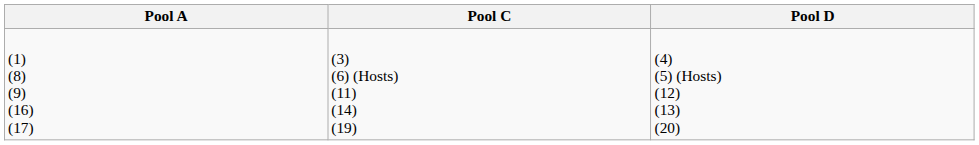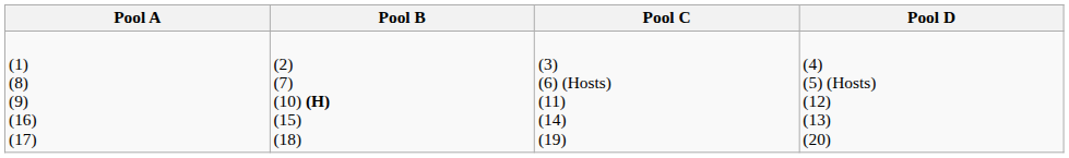+ column: Pool B | (2) (7) (10) (H) (15) (18)
